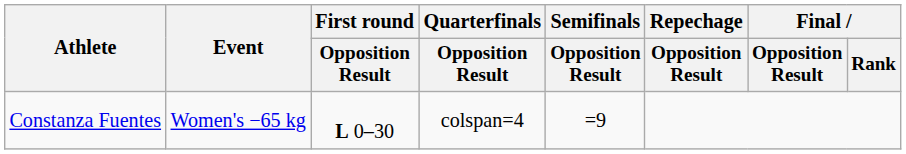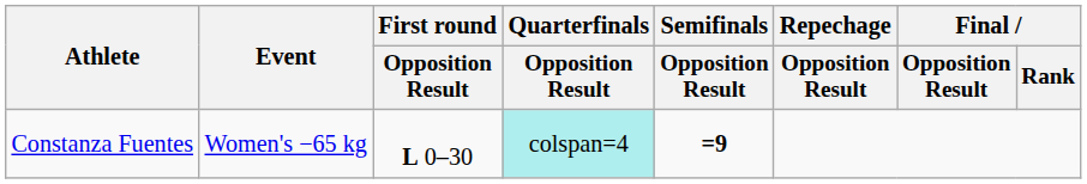Constanza Fuentes | Quarterfinals / Opposition Result: no background -> paleturquoise background
Constanza Fuentes | Semifinals / Opposition Result: normal -> bold
